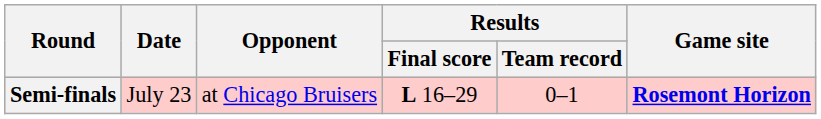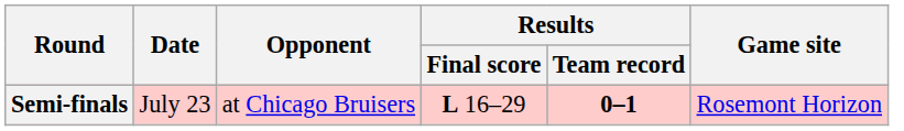Semi-finals | Results / Team record: normal -> bold
Semi-finals | Game site: bold -> normal
